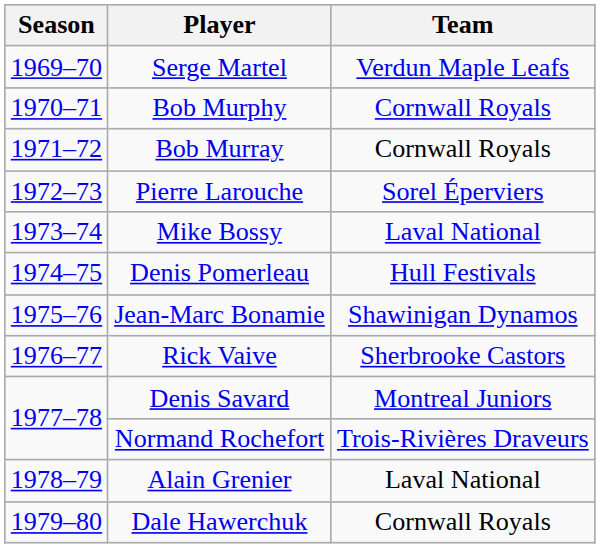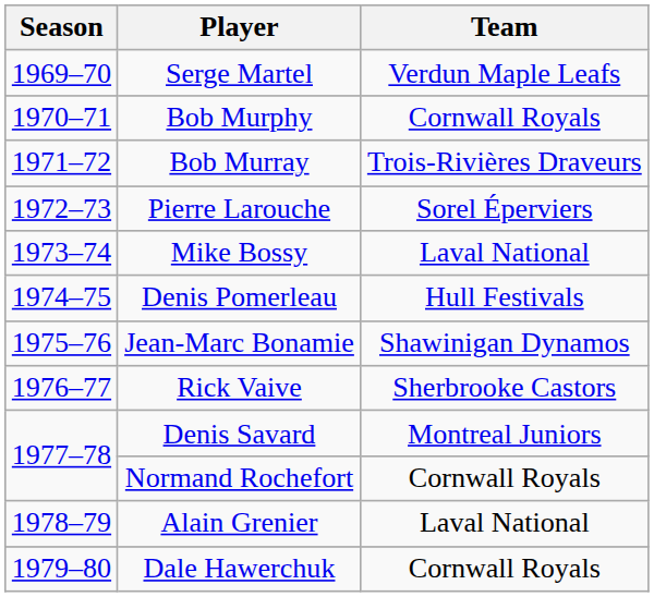Bob Murray | Team: Cornwall Royals -> Trois-Rivières Draveurs
Normand Rochefort | Team: Trois-Rivières Draveurs -> Cornwall Royals
